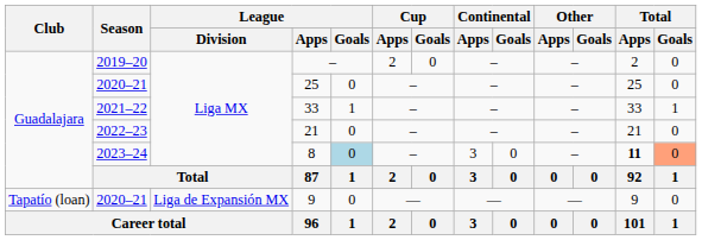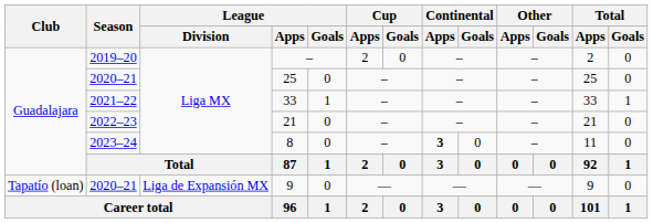8 | League / Goals: lightblue background -> no background
8 | Continental / Apps: normal -> bold
8 | Total / Apps: bold -> normal
8 | Total / Goals: lightsalmon background -> no background
